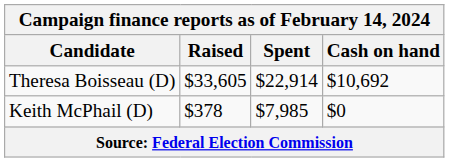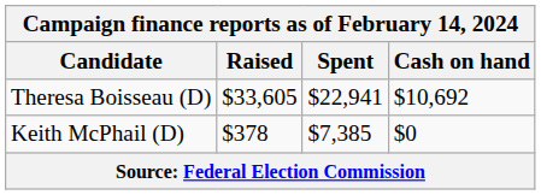Theresa Boisseau (D) | Spent: $22,914 -> $22,941
Keith McPhail (D) | Spent: $7,985 -> $7,385
